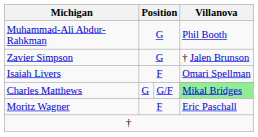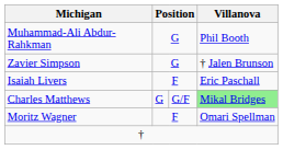Isaiah Livers | Villanova: Omari Spellman -> Eric Paschall
Moritz Wagner | Villanova: Eric Paschall -> Omari Spellman
